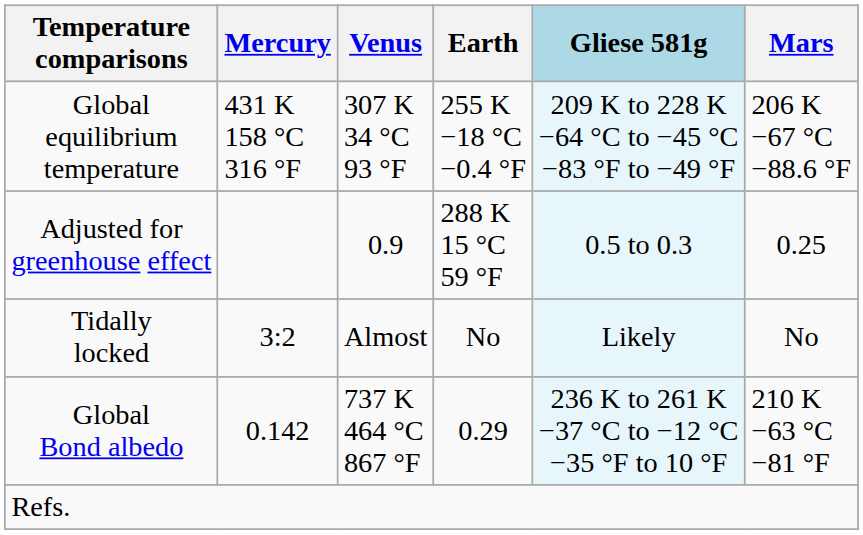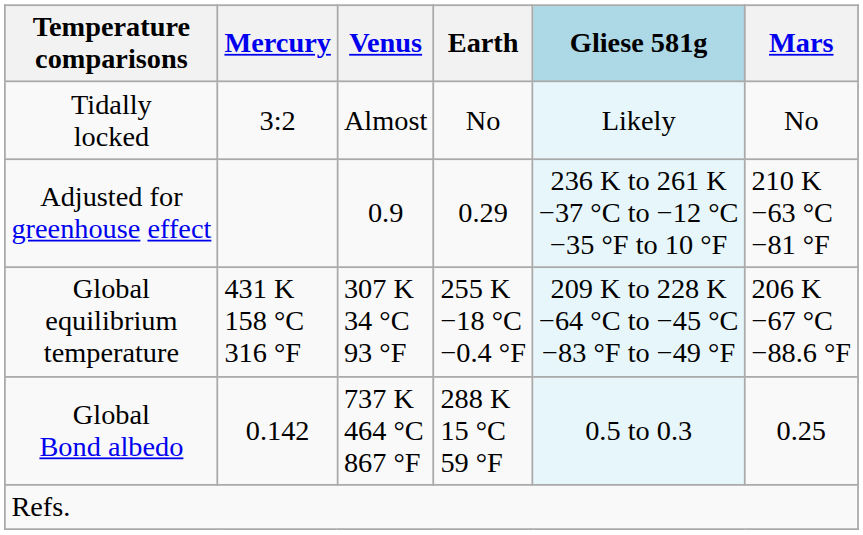rows swapped: Global equilibrium temperature <-> Tidally locked
Adjusted for greenhouse effect | Earth: 288 K 15 °C 59 °F -> 0.29
Adjusted for greenhouse effect | Gliese 581g: 0.5 to 0.3 -> 236 K to 261 K −37 °C to −12 °C −35 °F to 10 °F
Adjusted for greenhouse effect | Mars: 0.25 -> 210 K −63 °C −81 °F
Global Bond albedo | Earth: 0.29 -> 288 K 15 °C 59 °F
Global Bond albedo | Gliese 581g: 236 K to 261 K −37 °C to −12 °C −35 °F to 10 °F -> 0.5 to 0.3
Global Bond albedo | Mars: 210 K −63 °C −81 °F -> 0.25
